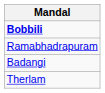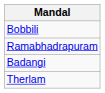row 2 | column 1: bold -> normal
